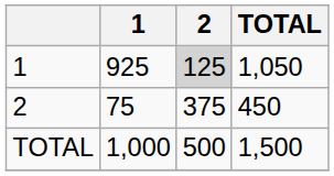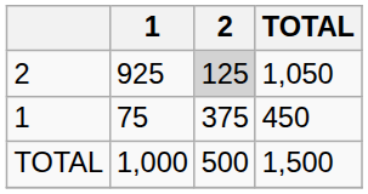row 2 | column 1: 1 -> 2
row 3 | column 1: 2 -> 1
